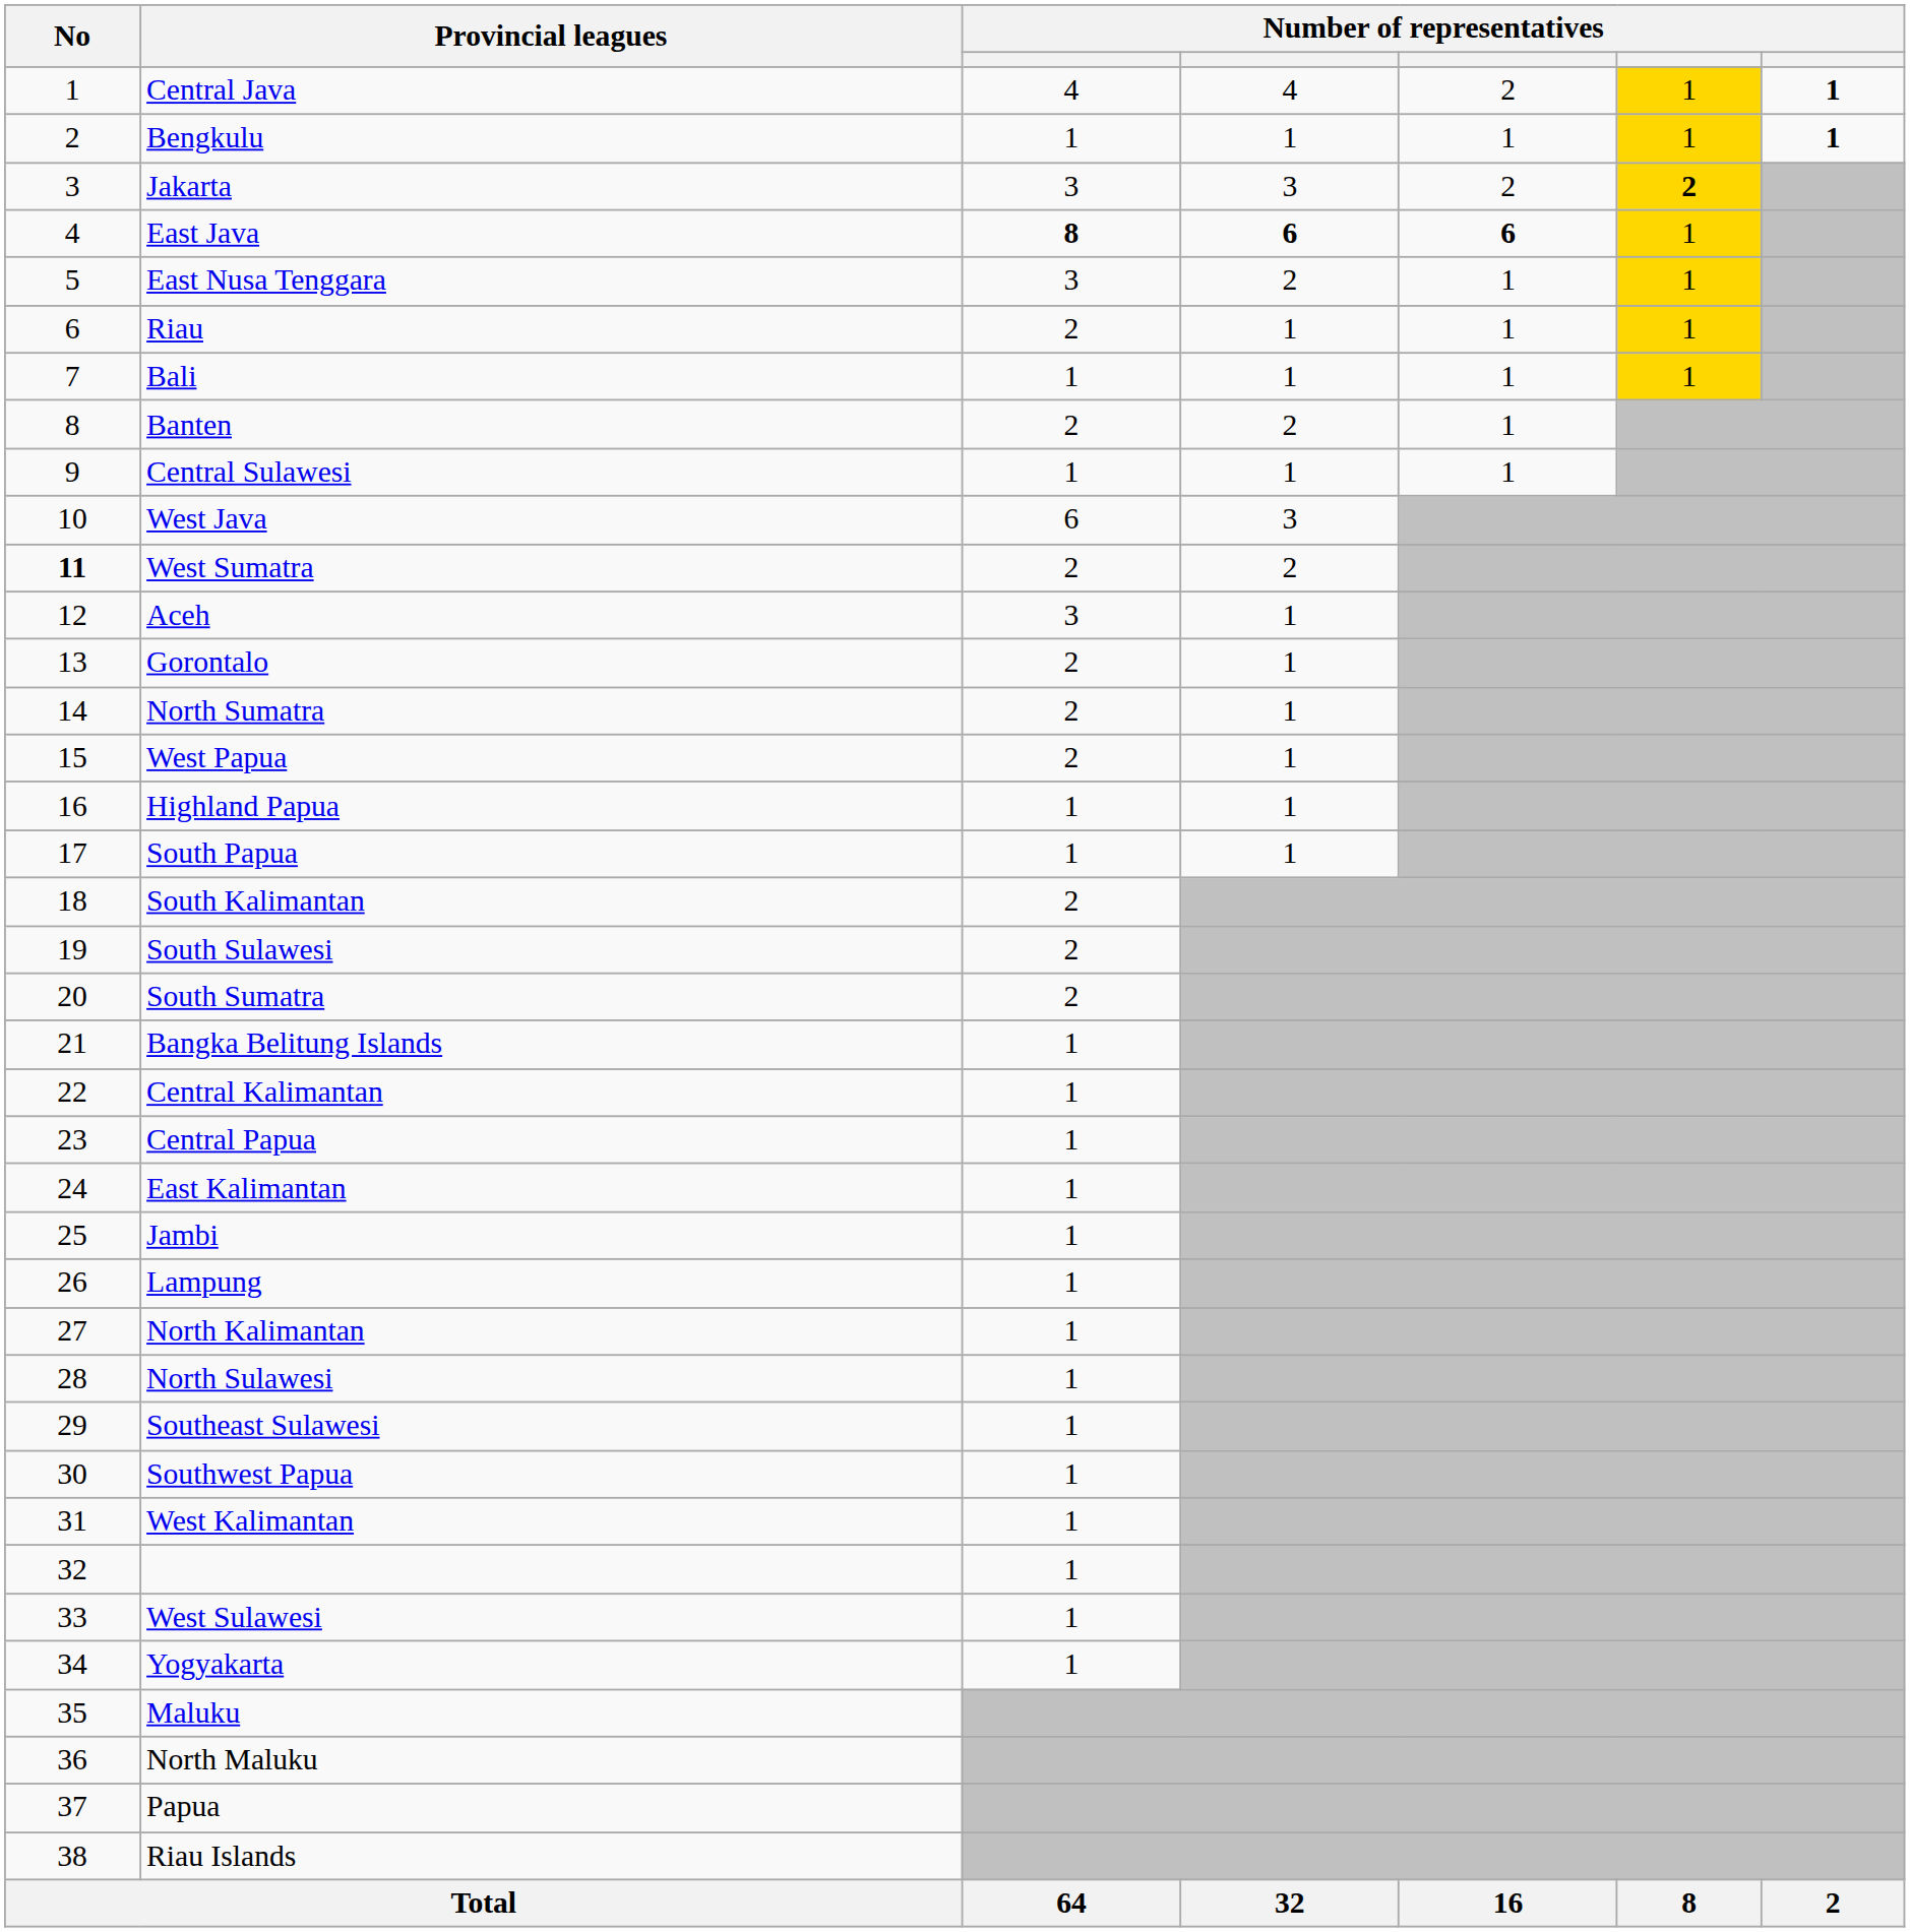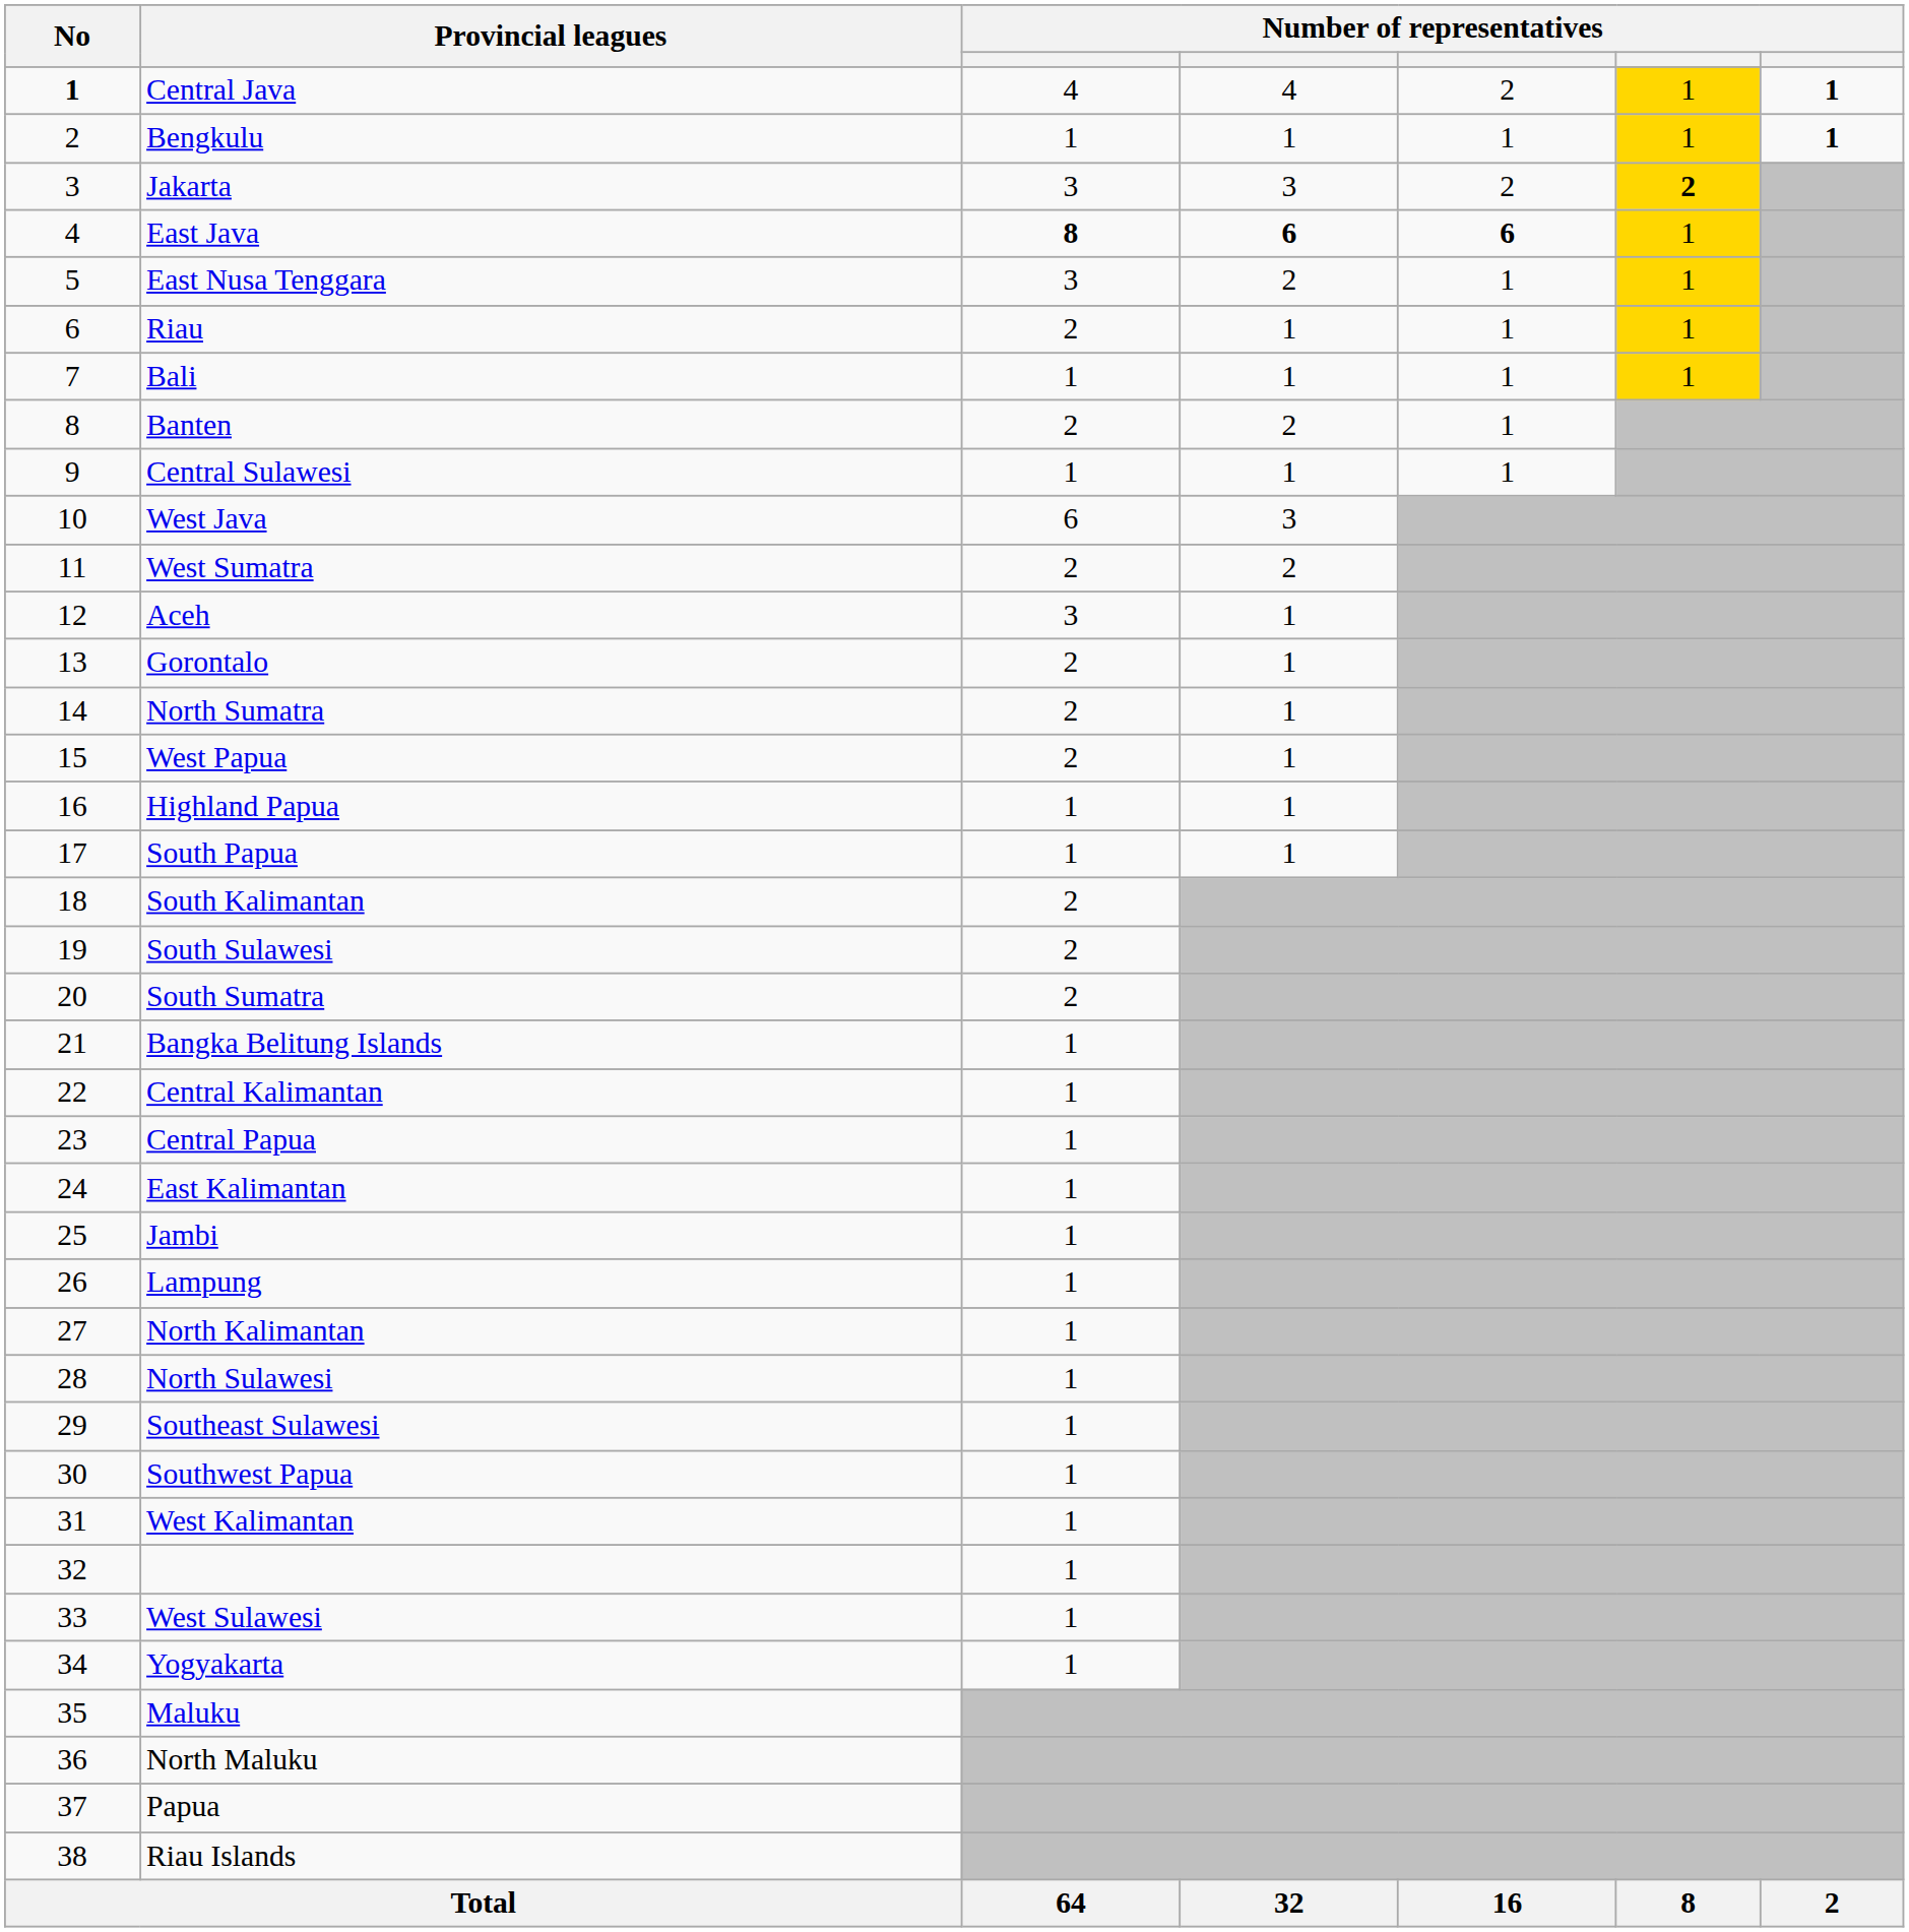Central Java | No: normal -> bold
West Sumatra | No: bold -> normal
